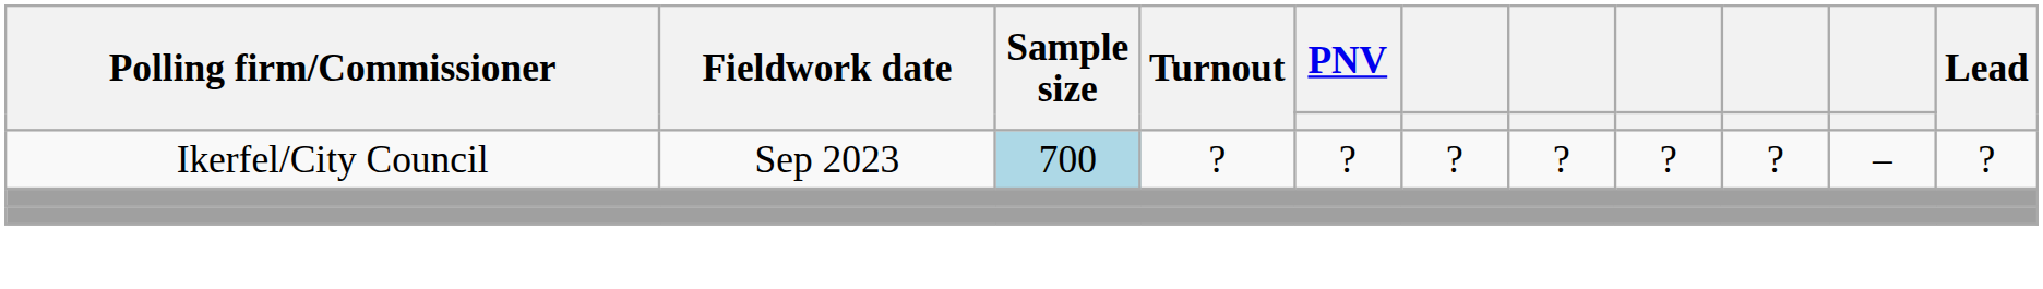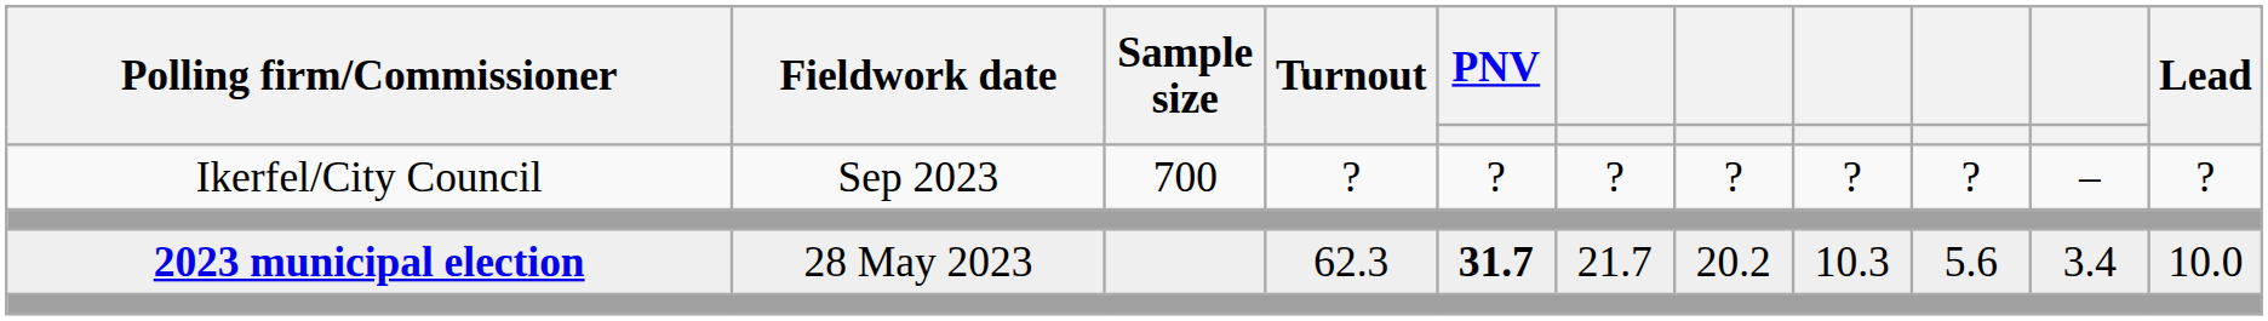Ikerfel/City Council | Sample size: lightblue background -> no background
+ row: 2023 municipal election | 28 May 2023 | 62.3 | 31.7 | 21.7 | 20.2 | 10.3 | 5.6 | 3.4 | 10.0
